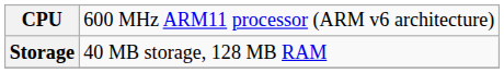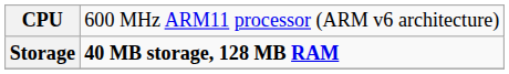Storage | column 2: normal -> bold
